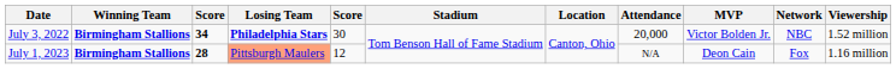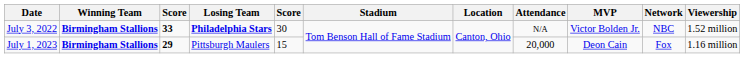July 3, 2022 | column 3: 34 -> 33
July 3, 2022 | Attendance: 20,000 -> N/A
July 1, 2023 | column 3: 28 -> 29
July 1, 2023 | Losing Team: lightsalmon background -> no background
July 1, 2023 | column 5: 12 -> 15
July 1, 2023 | Attendance: N/A -> 20,000
